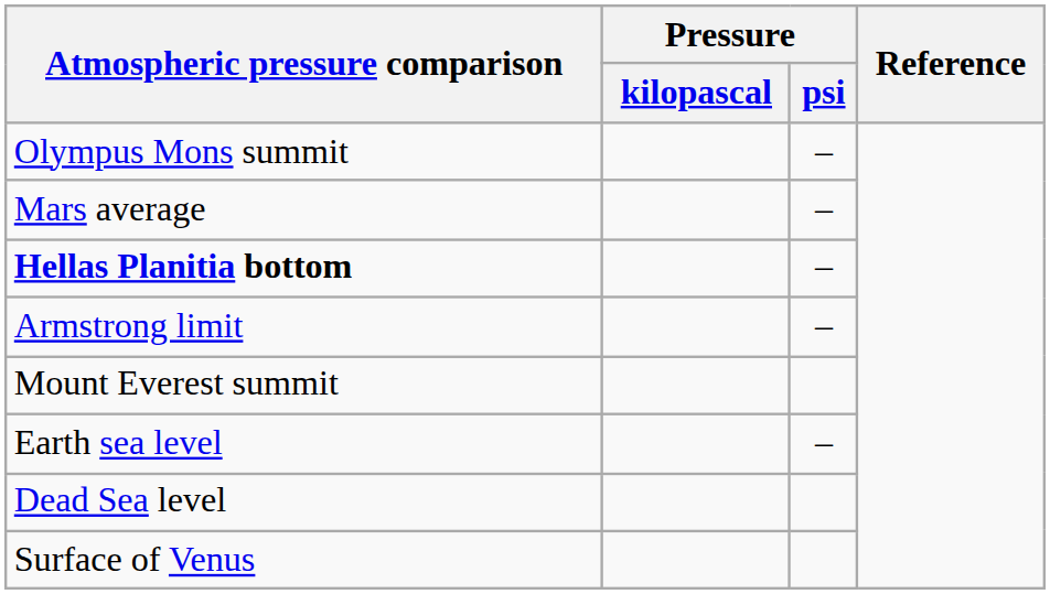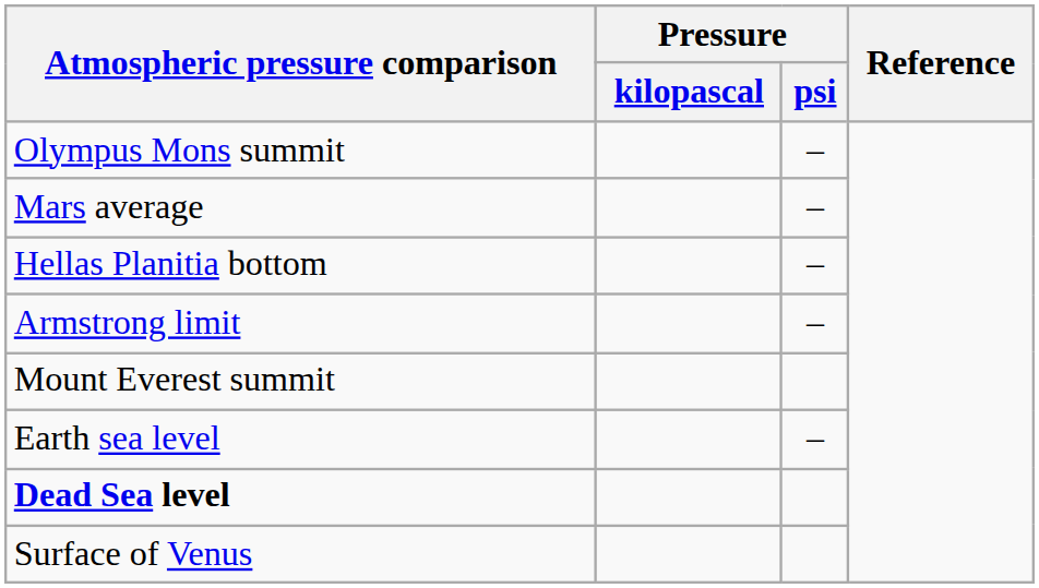Hellas Planitia bottom | Atmospheric pressure comparison: bold -> normal
Dead Sea level | Atmospheric pressure comparison: normal -> bold
